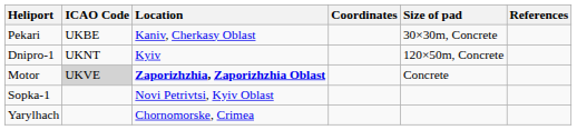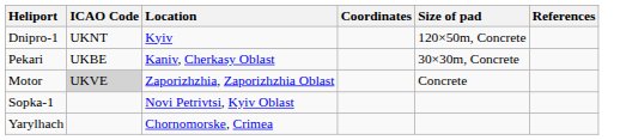rows swapped: Pekari <-> Dnipro-1
Motor | Location: bold -> normal
